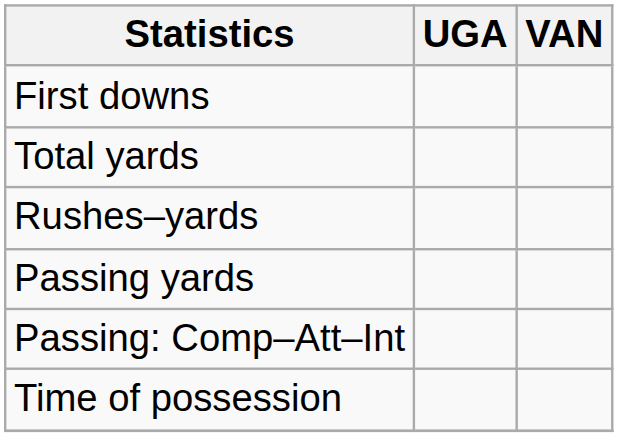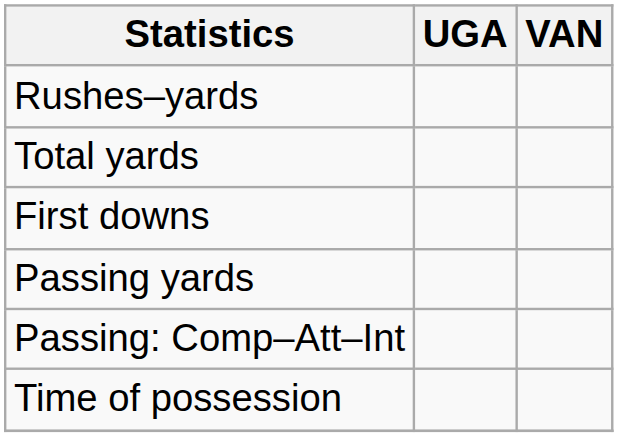rows swapped: First downs <-> Rushes–yards
